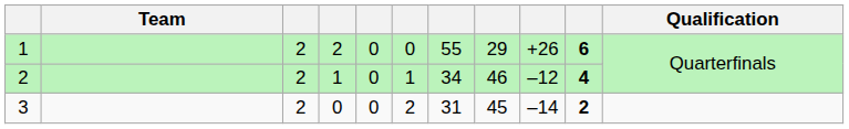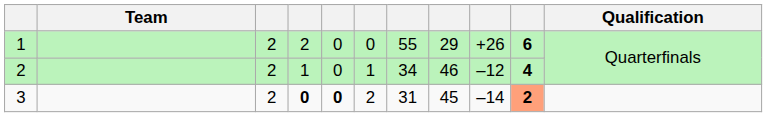3 | column 4: normal -> bold
3 | column 5: normal -> bold
3 | column 10: no background -> lightsalmon background
